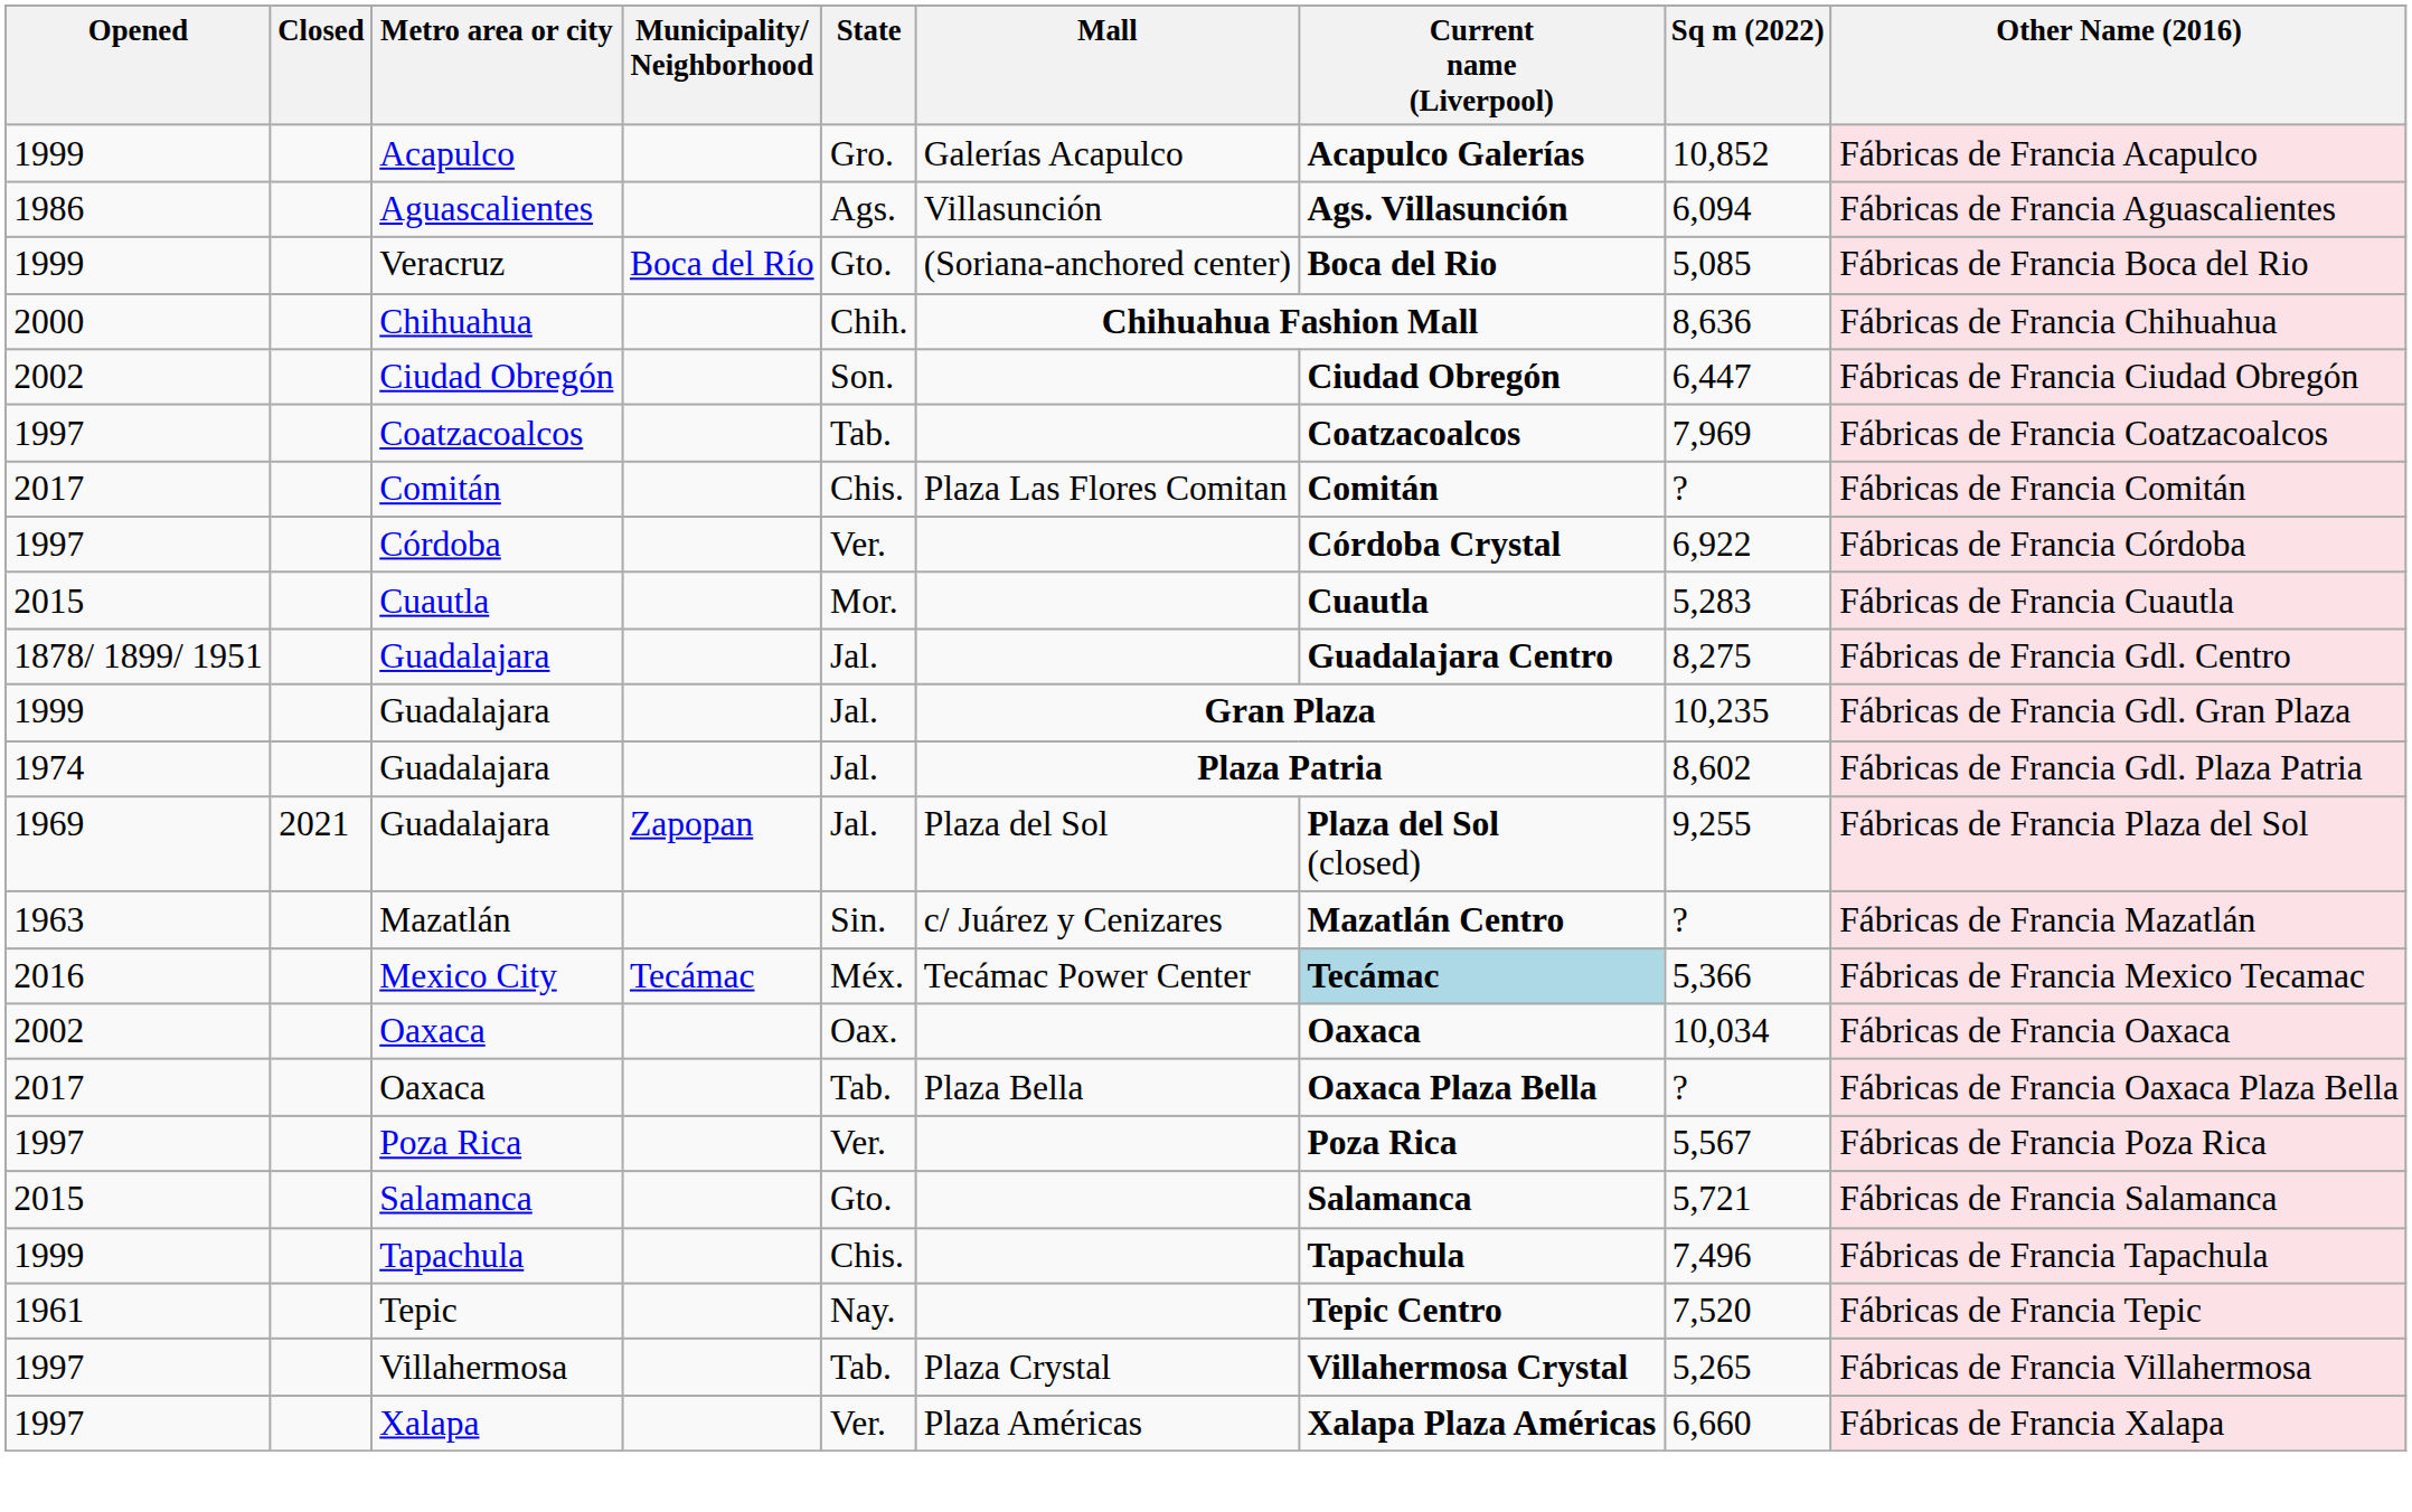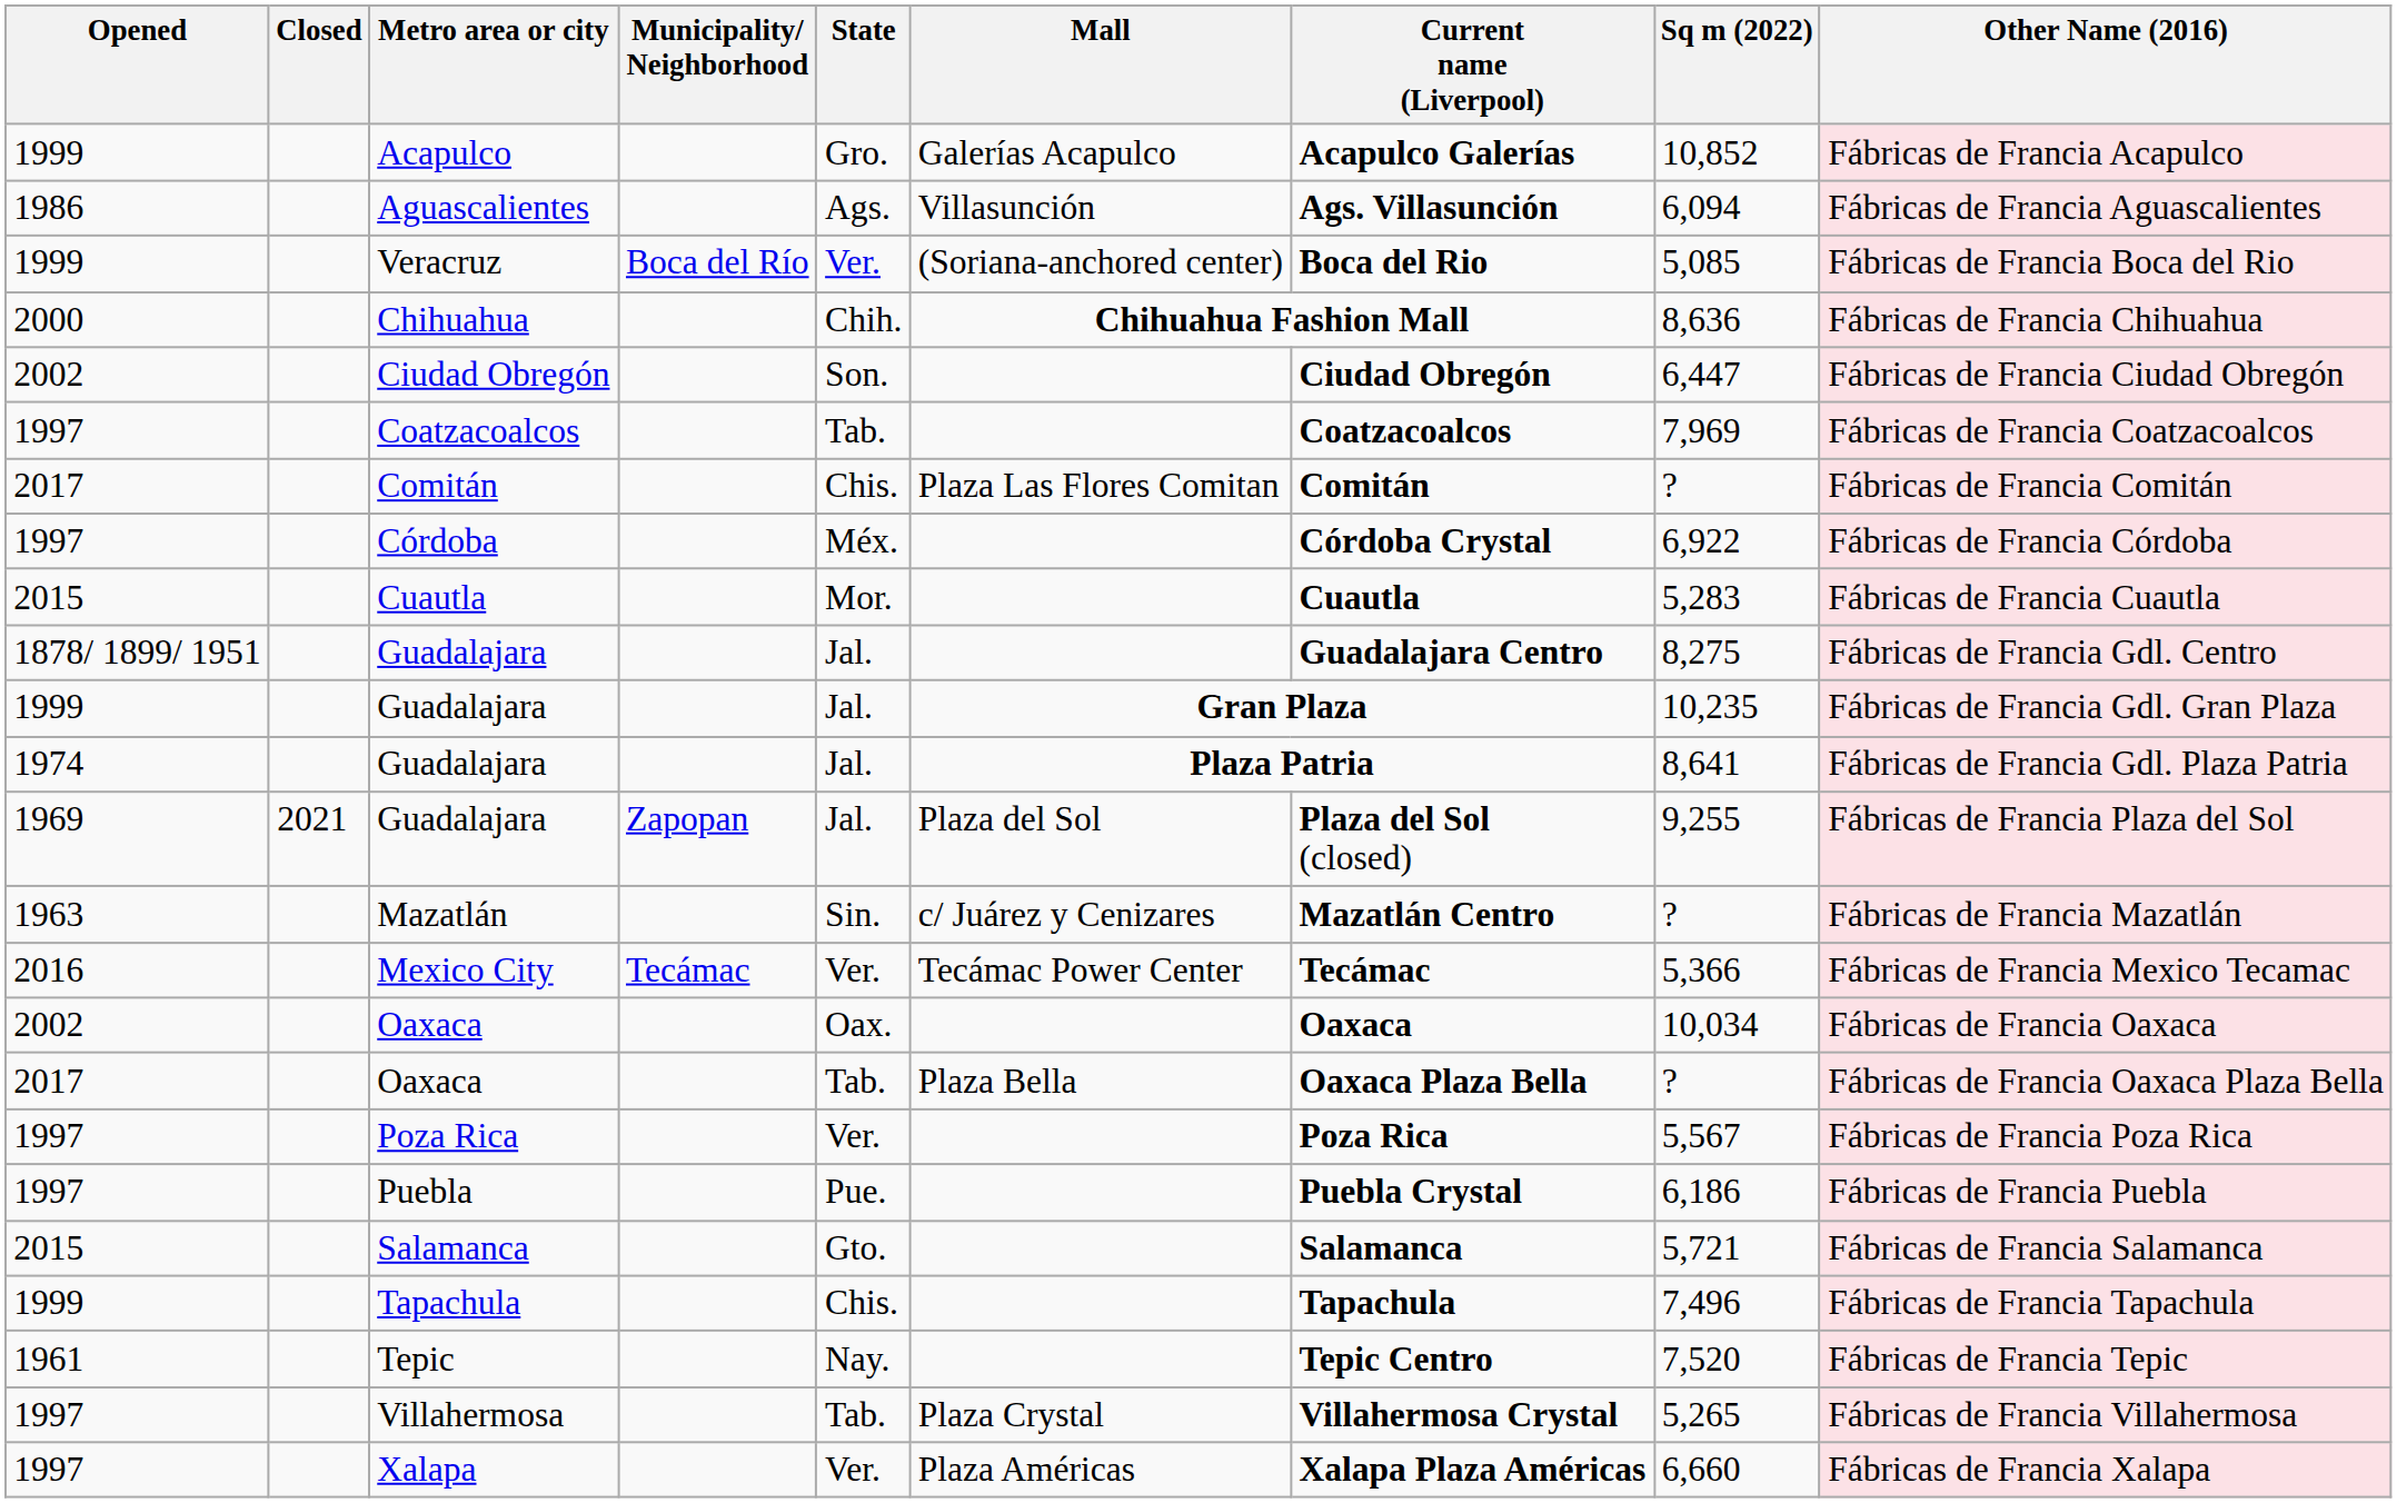Veracruz | State: Gto. -> Ver.
Córdoba | State: Ver. -> Méx.
1974 / Guadalajara | Sq m (2022): 8,602 -> 8,641
Mexico City | State: Méx. -> Ver.
Mexico City | Current name (Liverpool): lightblue background -> no background
+ row: 1997 | Puebla | Pue. | Puebla Crystal | 6,186 | Fábricas de Francia Puebla
